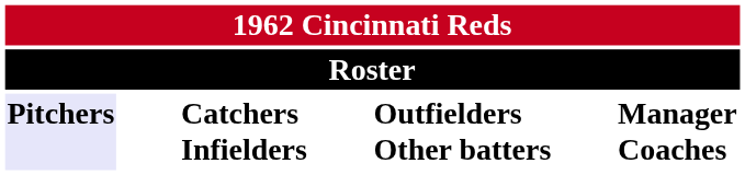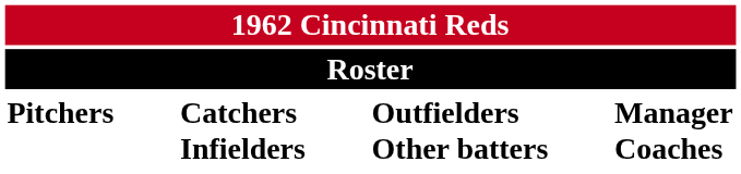Pitchers | column 1: lavender background -> no background
